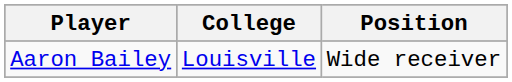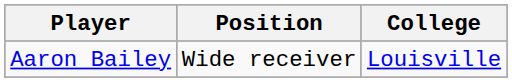columns swapped: Position <-> College
